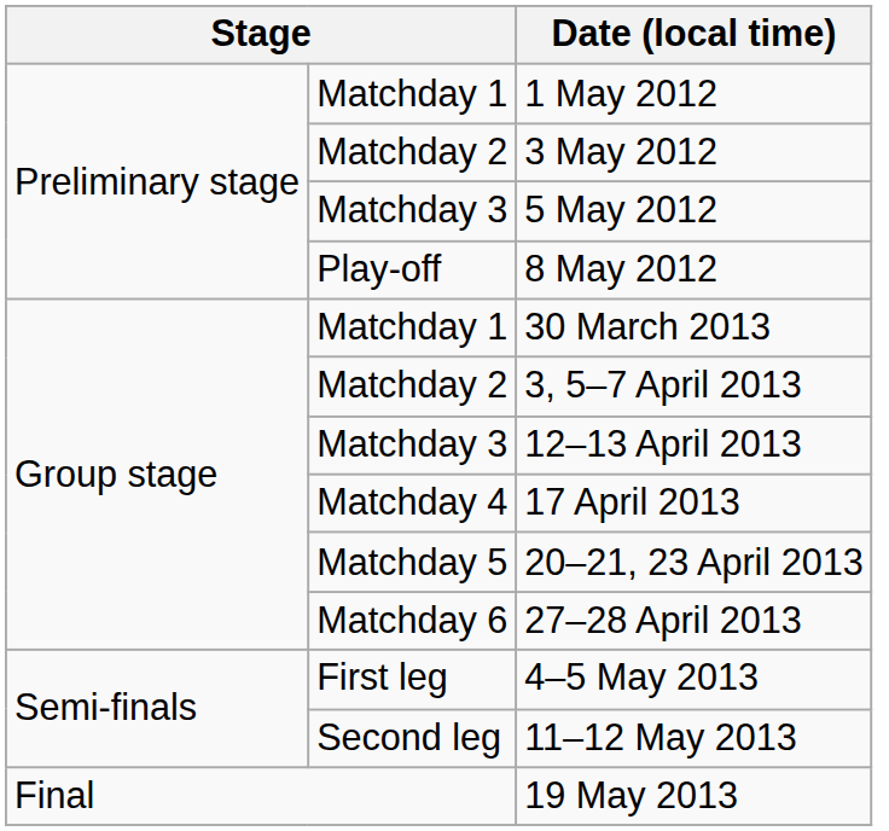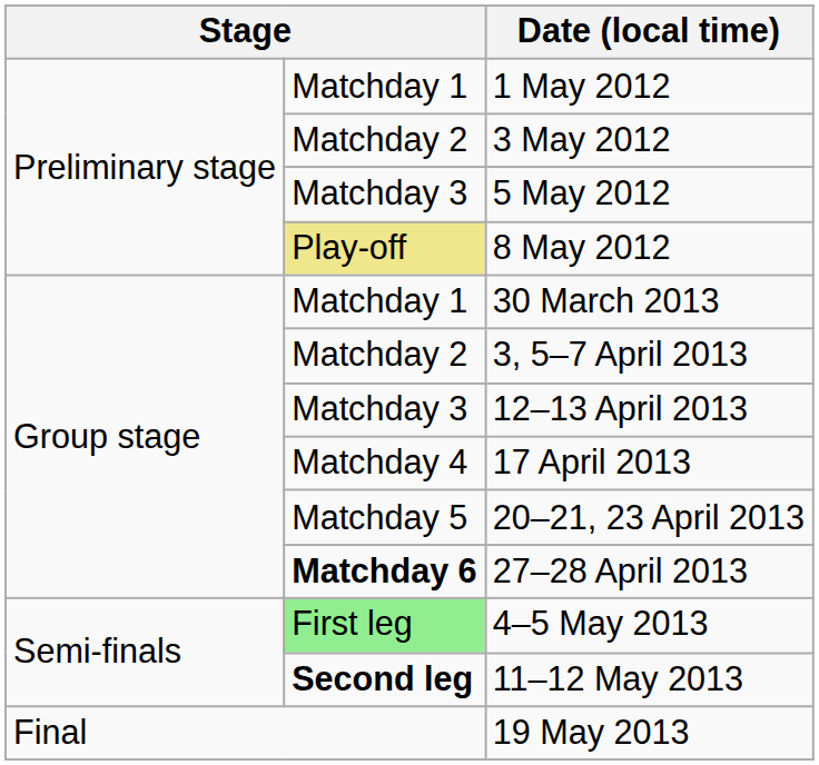8 May 2012 | column 2: no background -> khaki background
27–28 April 2013 | column 2: normal -> bold
4–5 May 2013 | column 2: no background -> lightgreen background
11–12 May 2013 | column 2: normal -> bold
